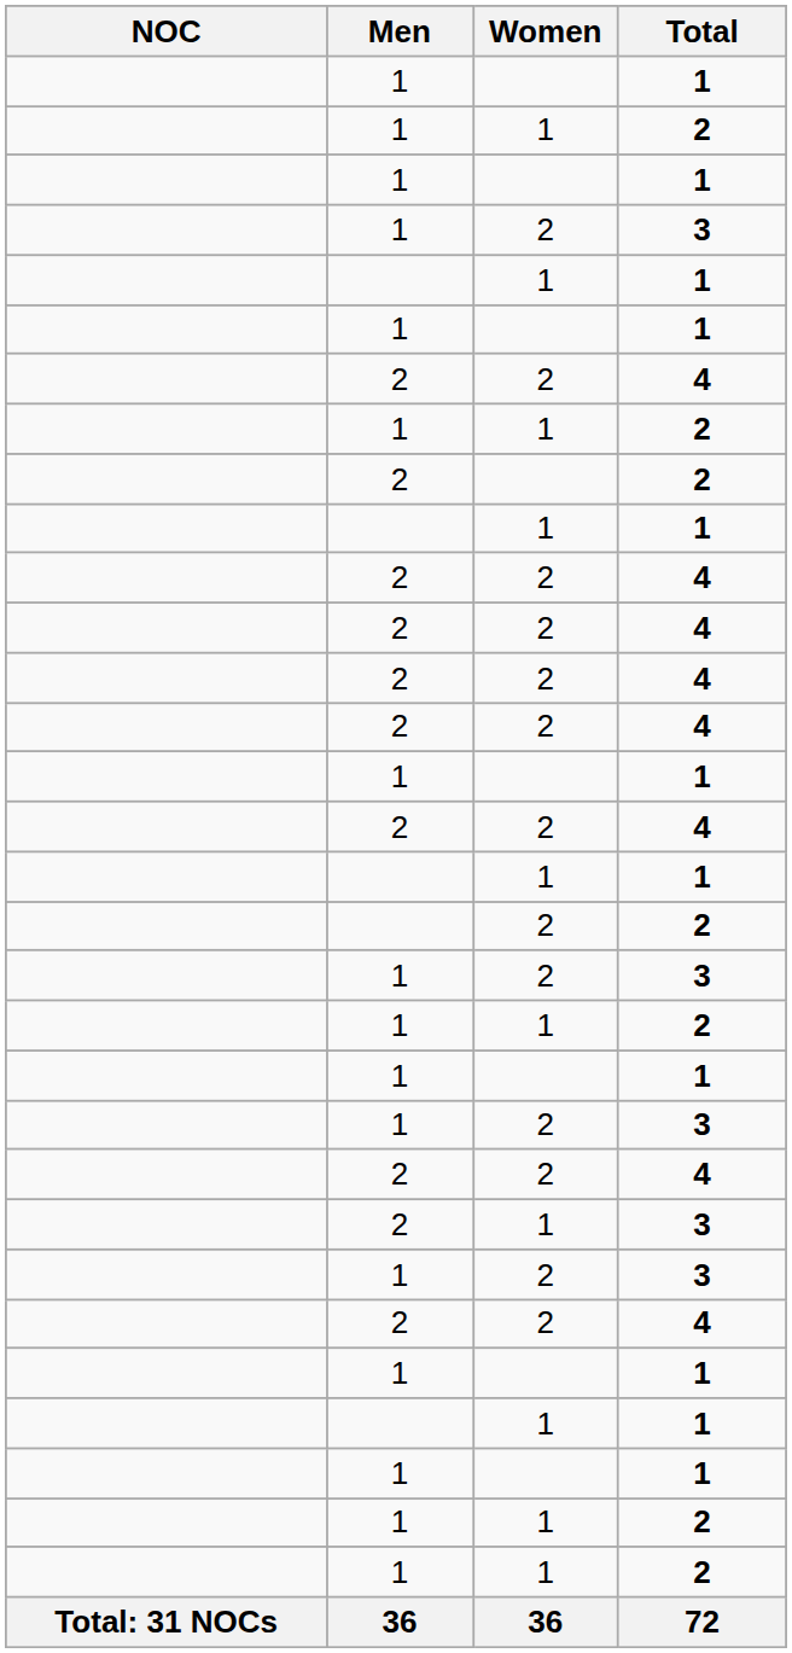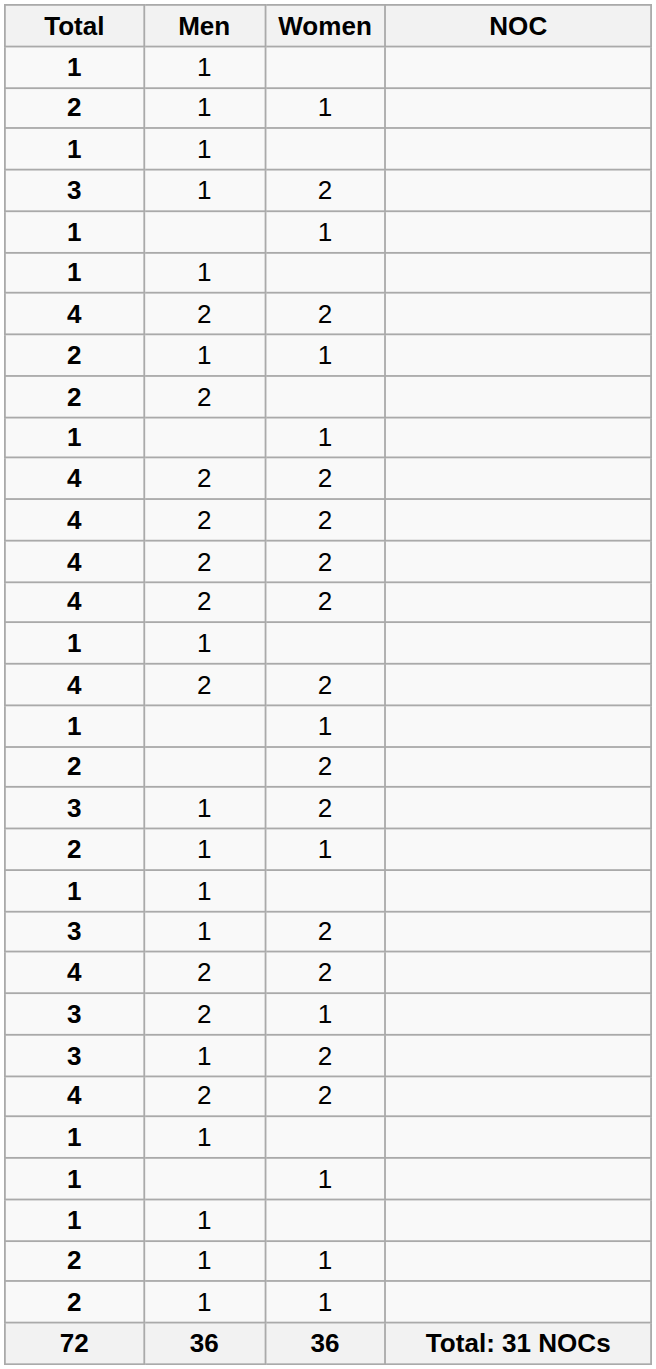columns swapped: NOC <-> Total
